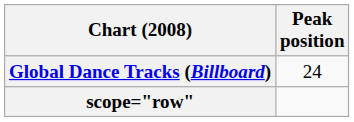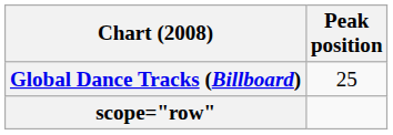Global Dance Tracks (Billboard) | Peak position: 24 -> 25
